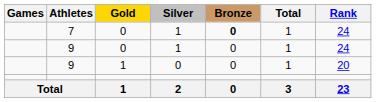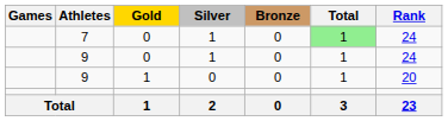7 | Bronze: bold -> normal
7 | Total: no background -> lightgreen background
